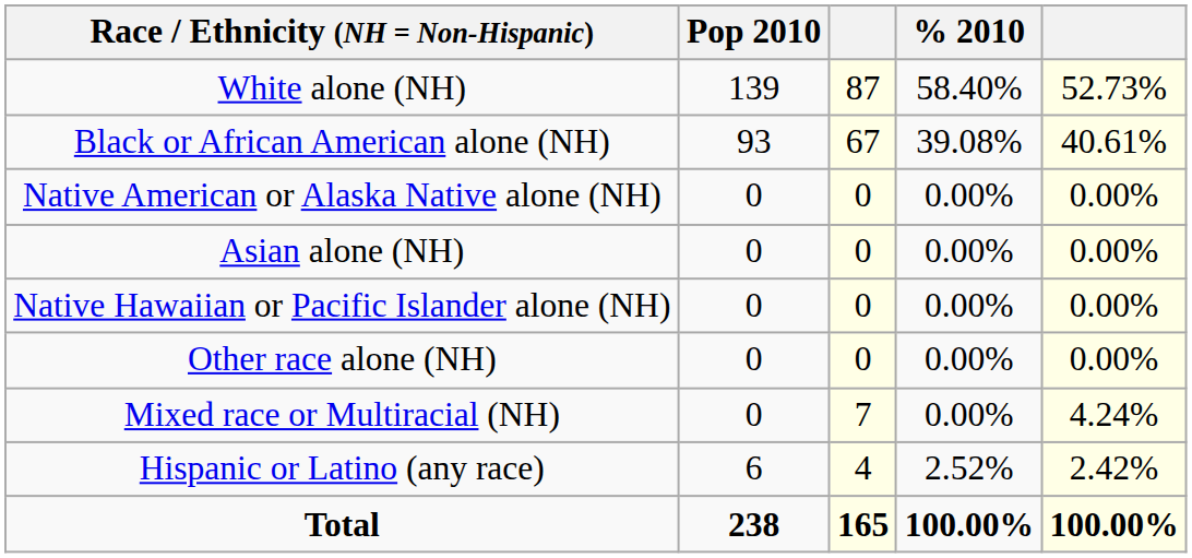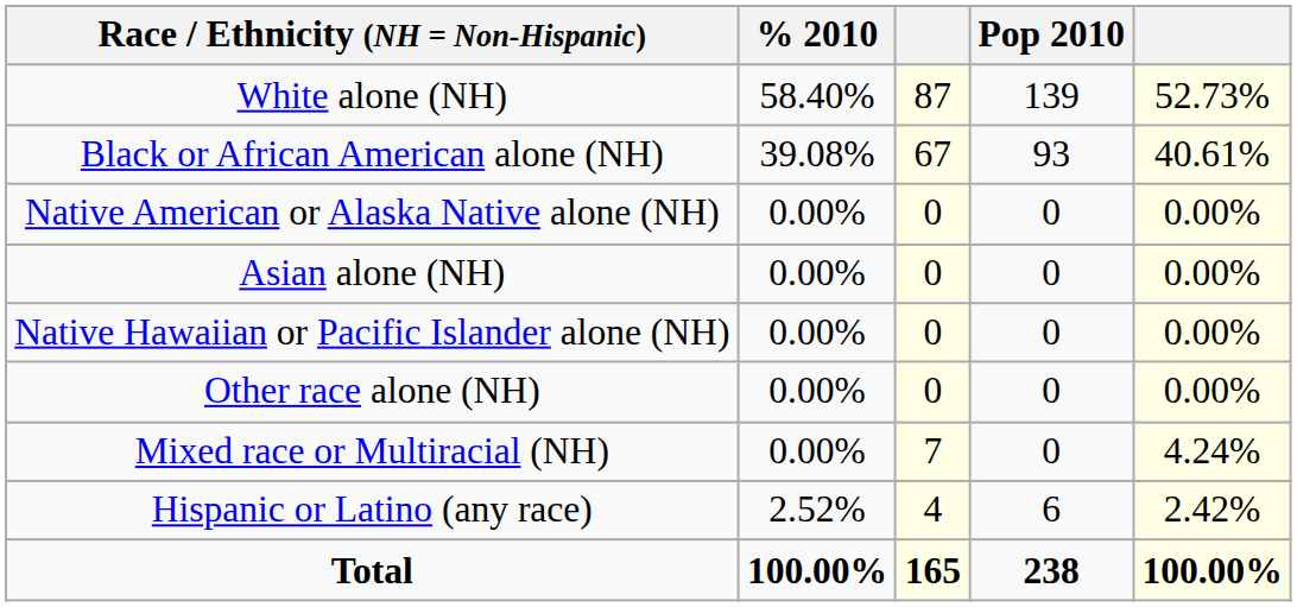columns swapped: Pop 2010 <-> % 2010
